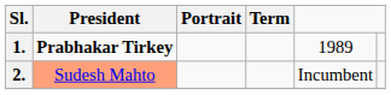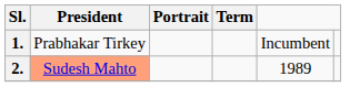1. | President: bold -> normal
1. | column 5: 1989 -> Incumbent
2. | column 5: Incumbent -> 1989
